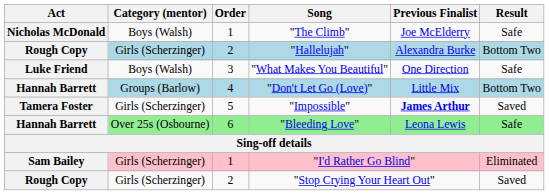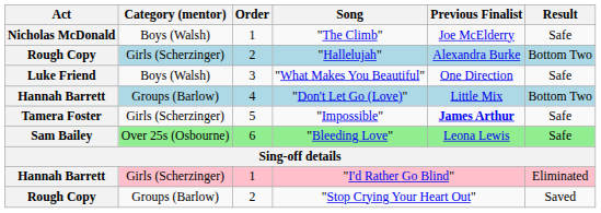"Impossible" | Result: Saved -> Safe
"Bleeding Love" | Act: Hannah Barrett -> Sam Bailey
"I'd Rather Go Blind" | Act: Sam Bailey -> Hannah Barrett
"Stop Crying Your Heart Out" | Category (mentor): Girls (Scherzinger) -> Groups (Barlow)
